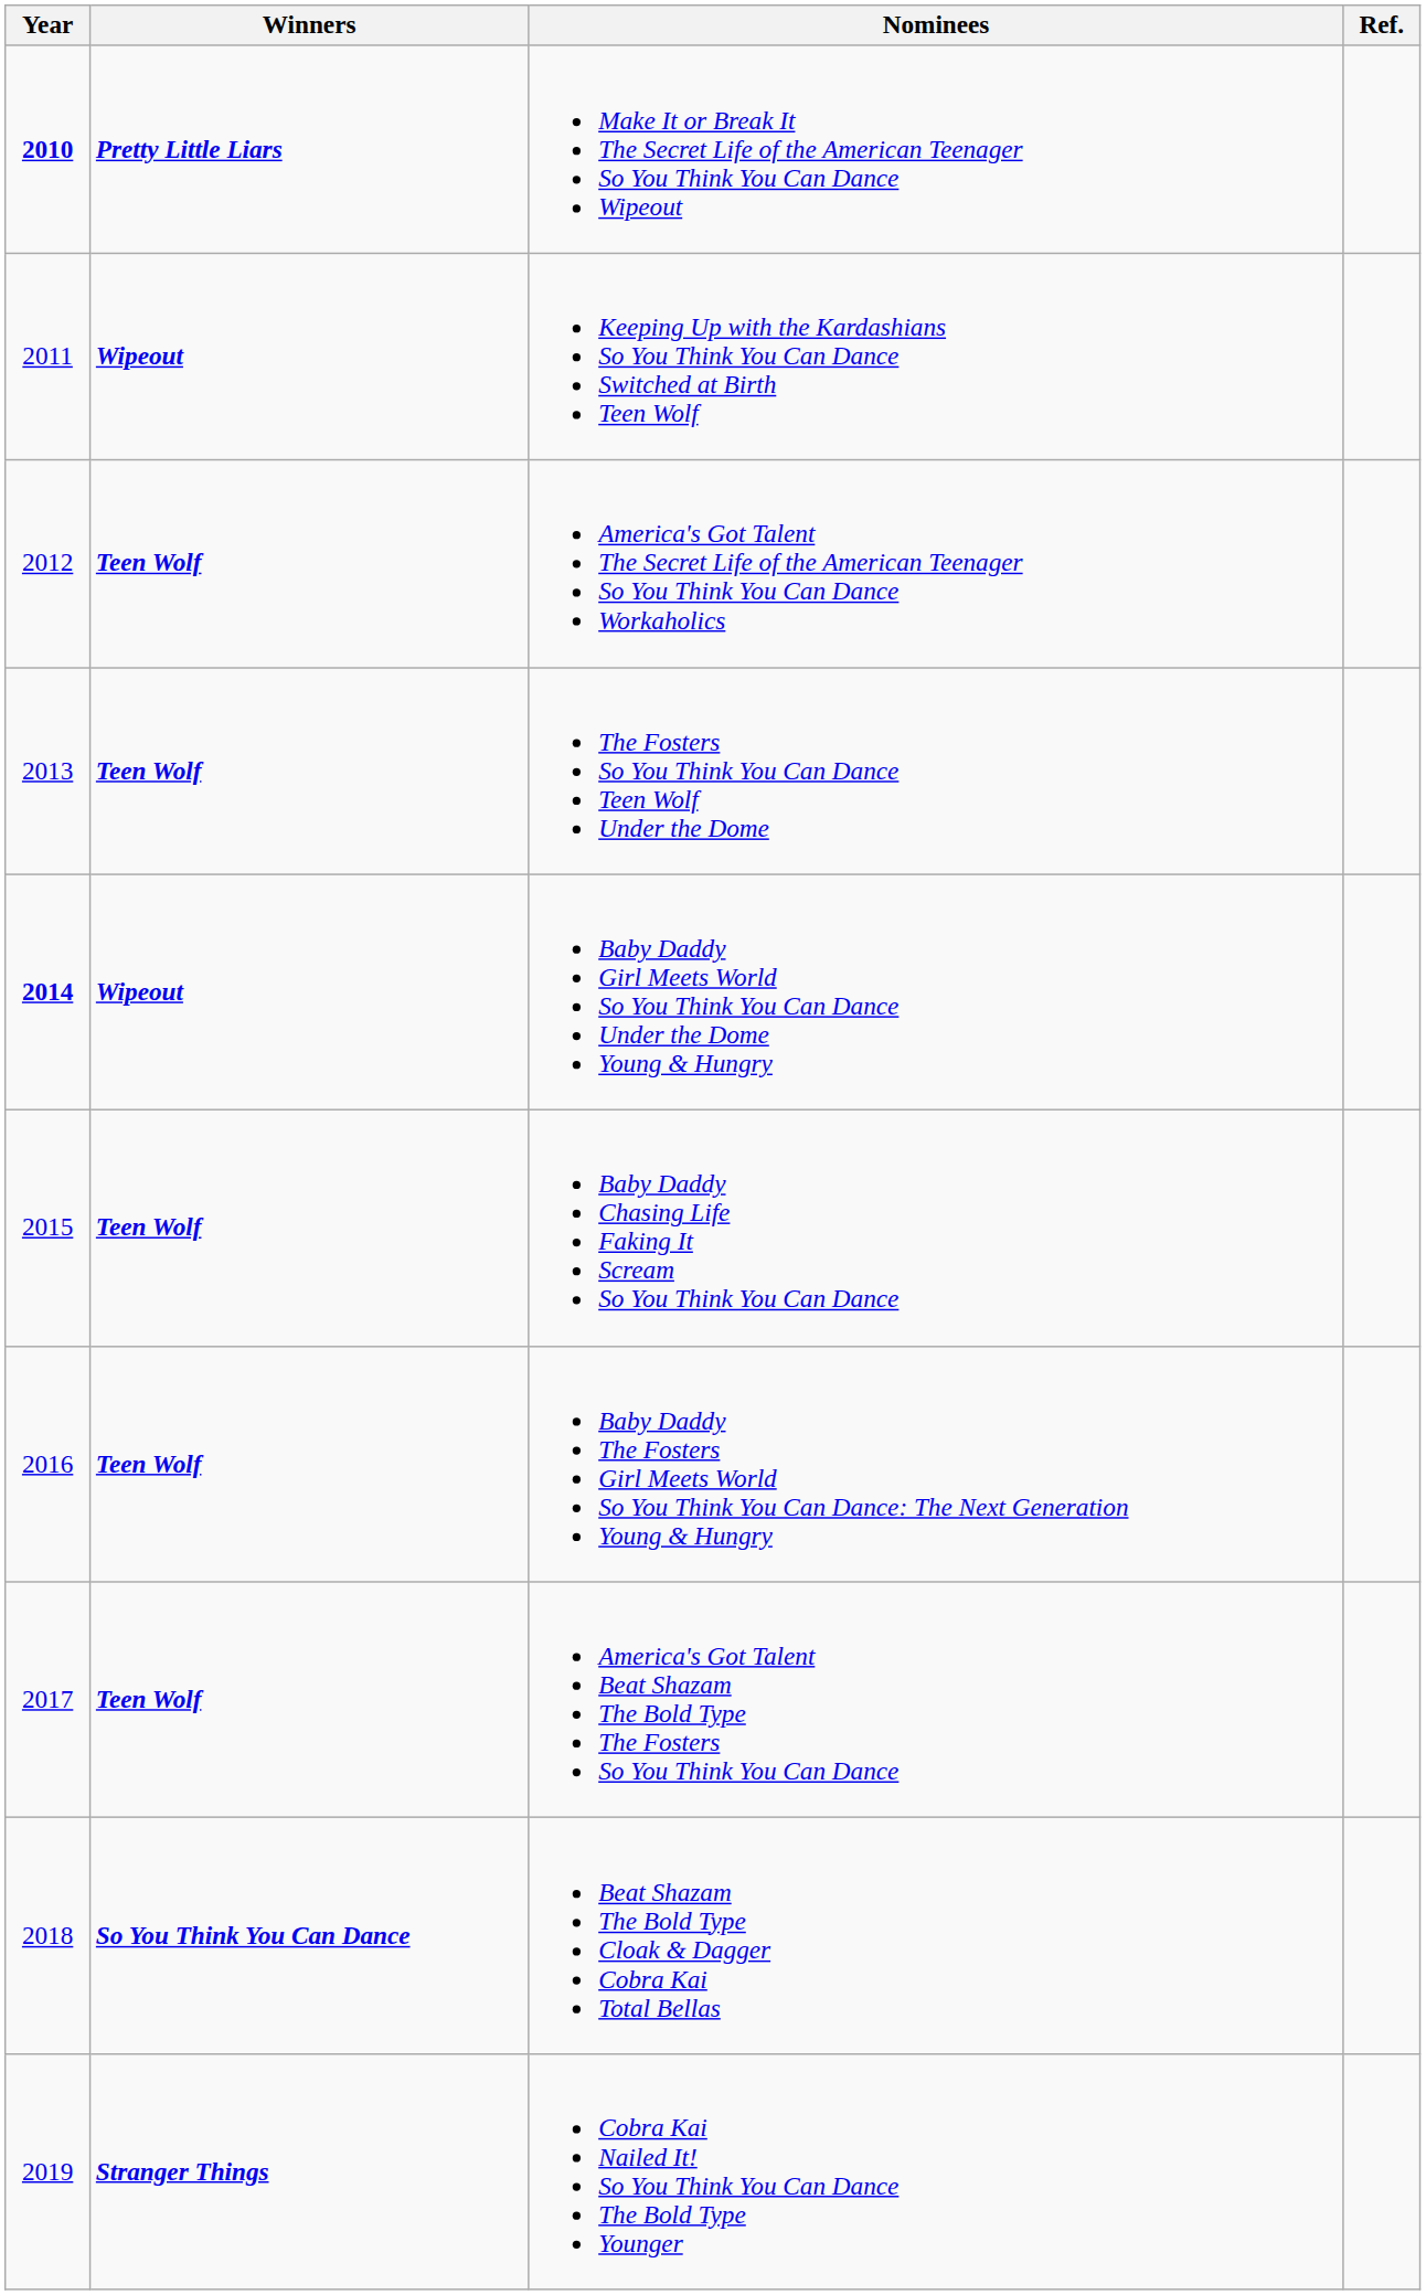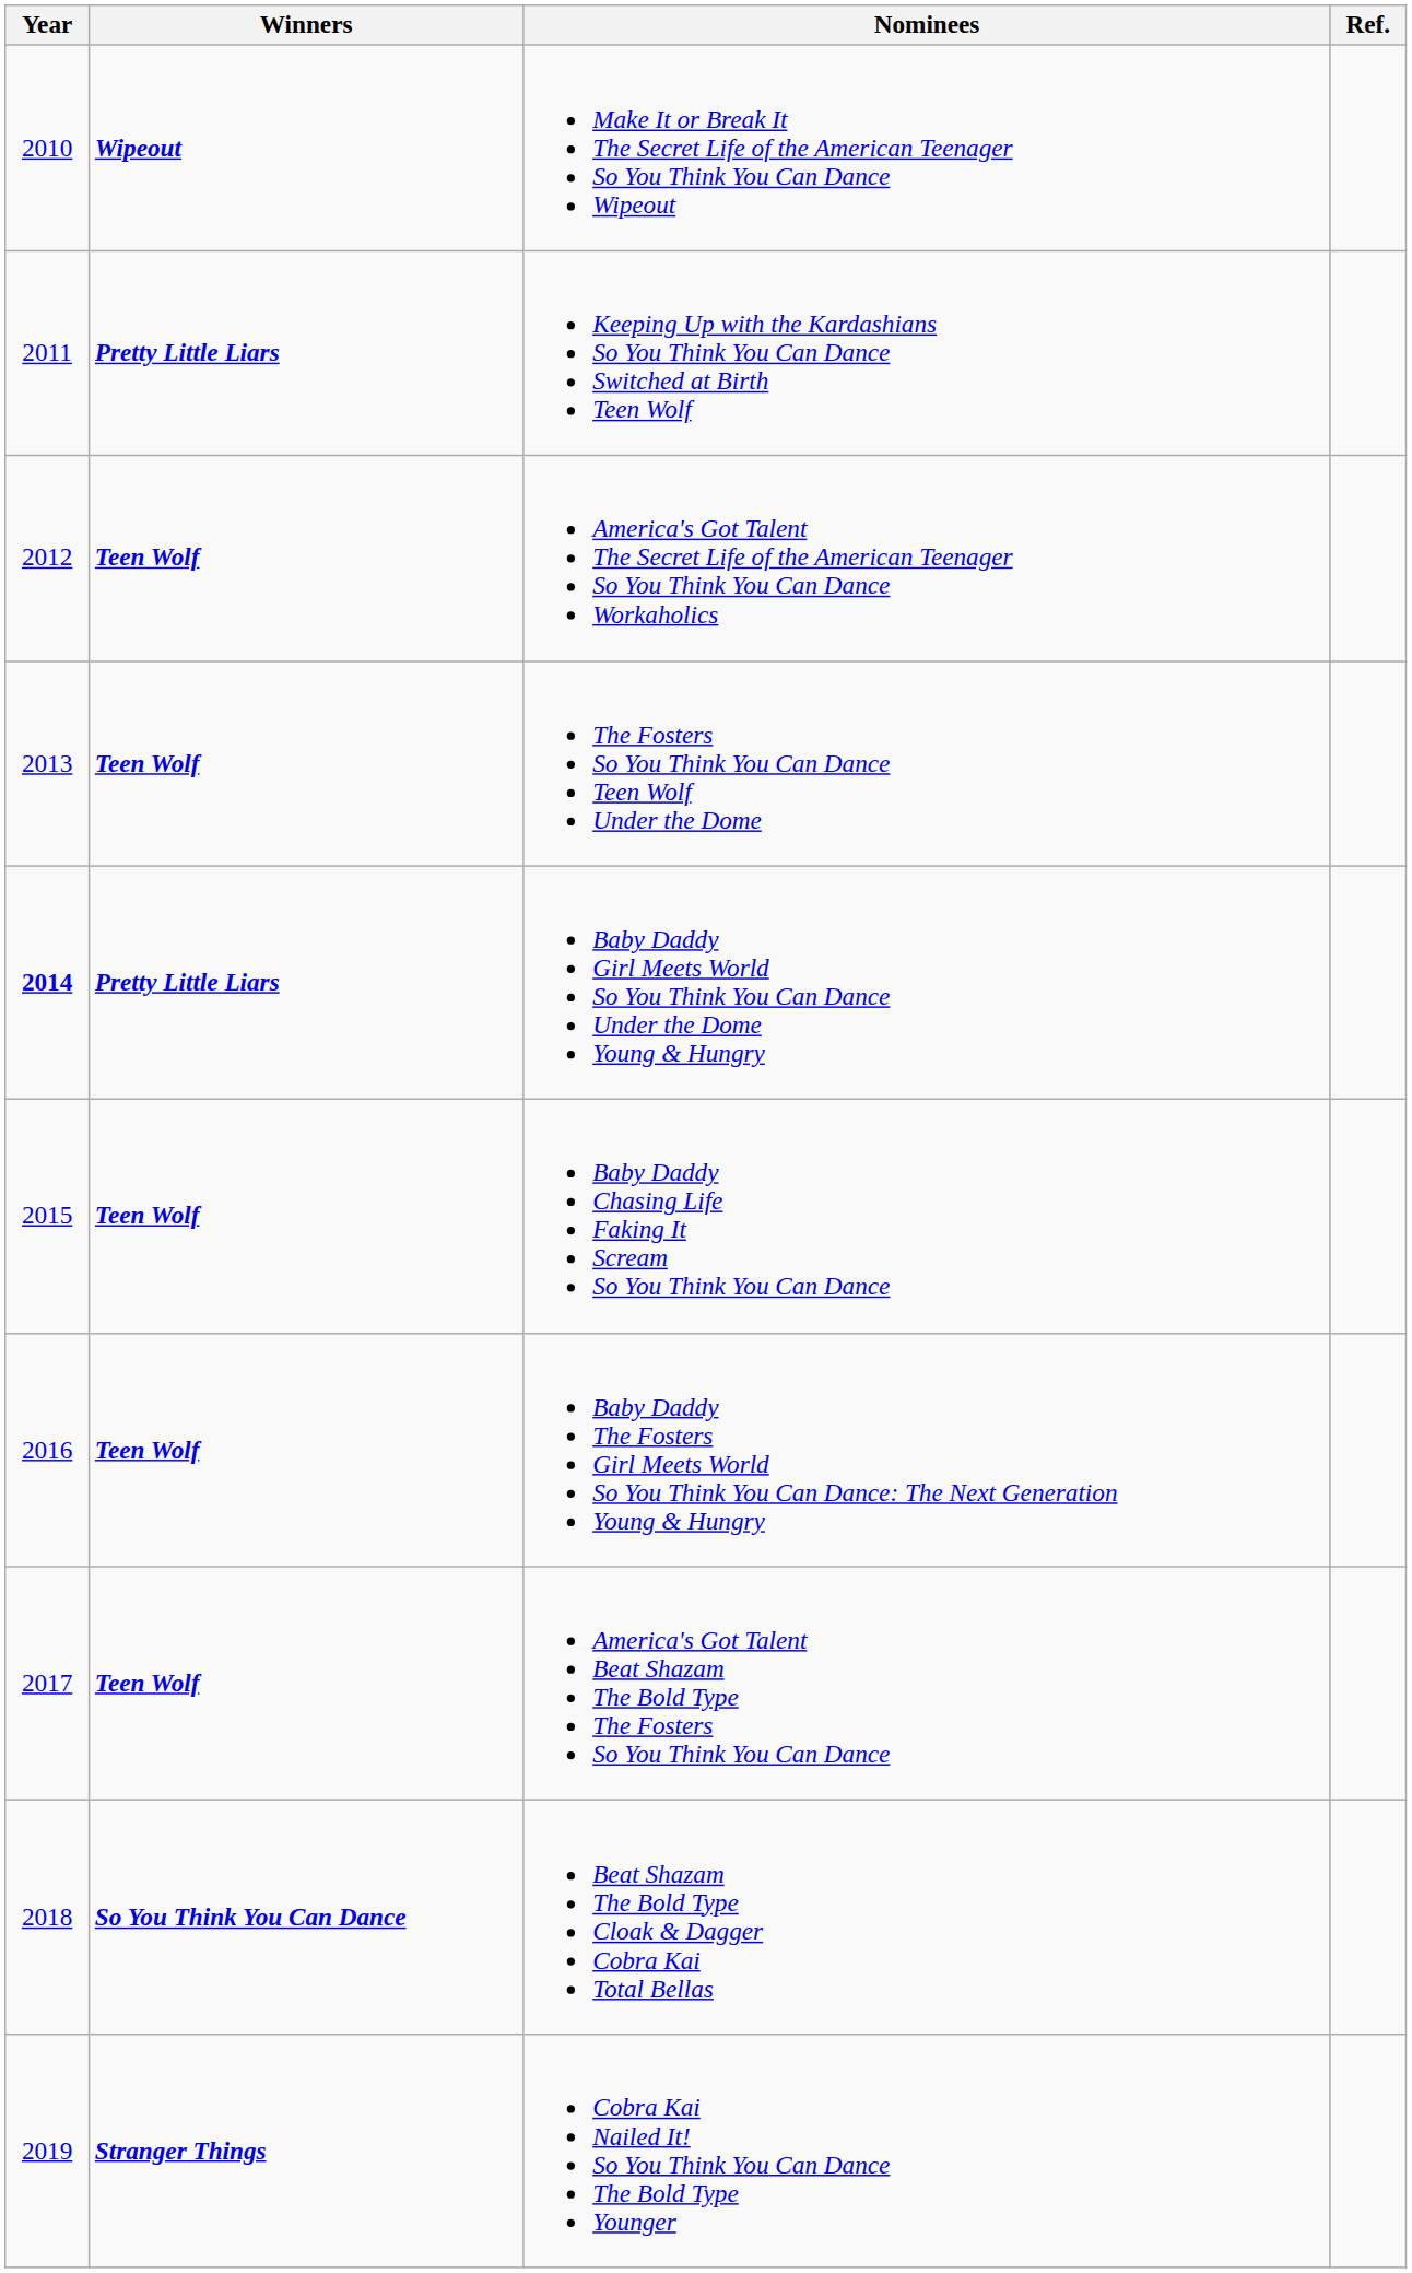row 2 | Year: bold -> normal
row 2 | Winners: Pretty Little Liars -> Wipeout
row 3 | Winners: Wipeout -> Pretty Little Liars
row 6 | Winners: Wipeout -> Pretty Little Liars
